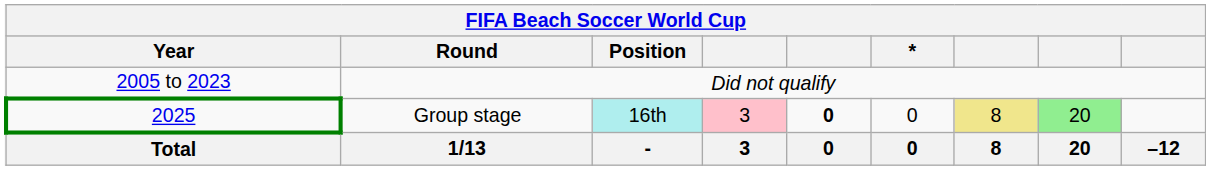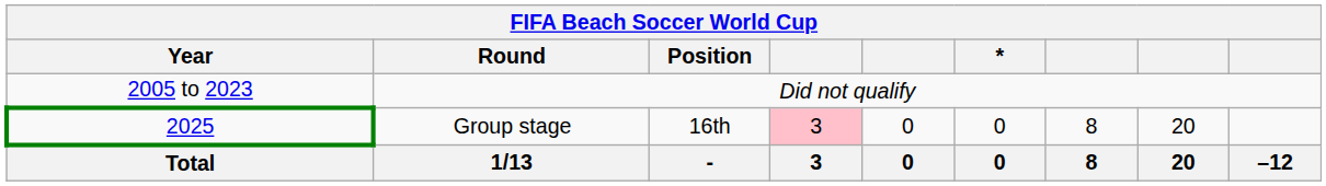2025 | Position: paleturquoise background -> no background
2025 | column 5: bold -> normal
2025 | column 7: khaki background -> no background
2025 | column 8: lightgreen background -> no background
